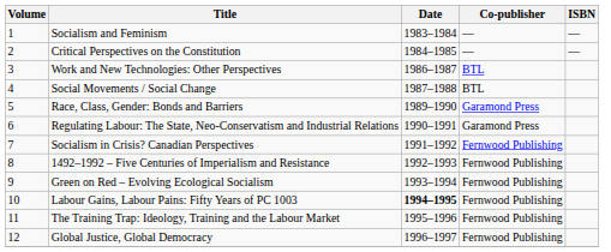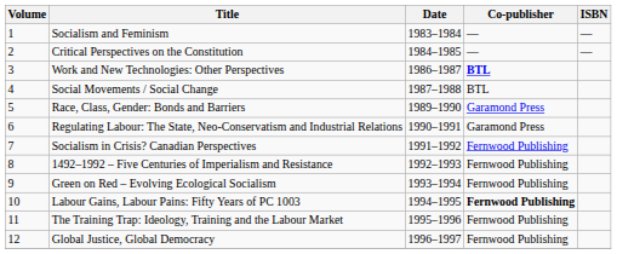Work and New Technologies: Other Perspectives | Co-publisher: normal -> bold
Labour Gains, Labour Pains: Fifty Years of PC 1003 | Date: bold -> normal
Labour Gains, Labour Pains: Fifty Years of PC 1003 | Co-publisher: normal -> bold
